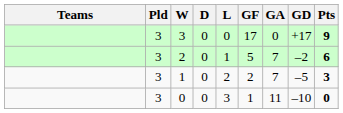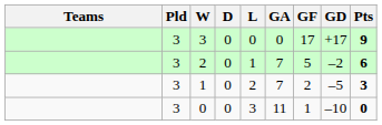columns swapped: GF <-> GA
